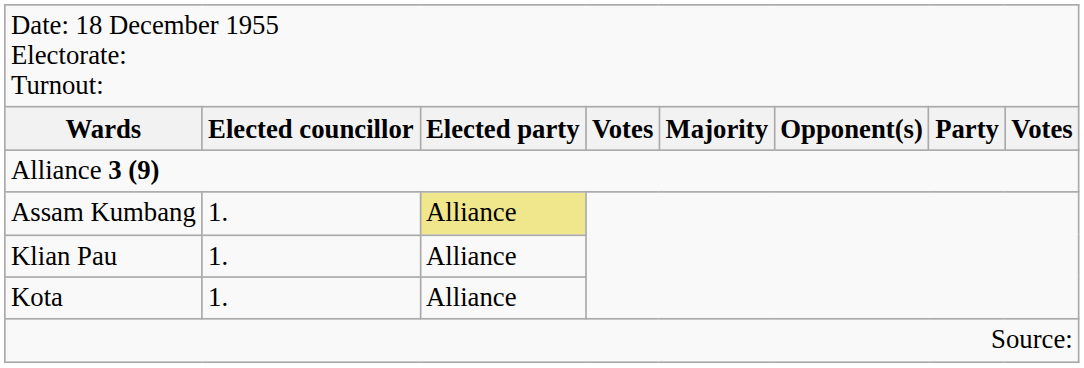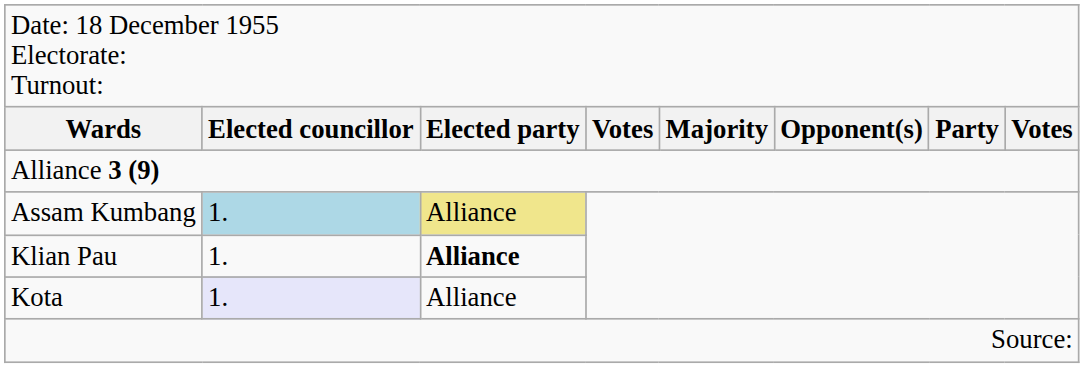Assam Kumbang | column 2: no background -> lightblue background
Klian Pau | column 3: normal -> bold
Kota | column 2: no background -> lavender background
